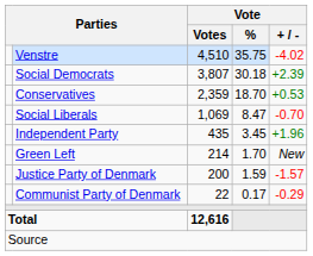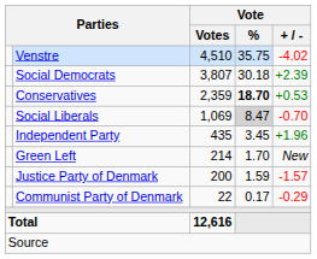Conservatives | Vote / %: normal -> bold
Social Liberals | Vote / %: no background -> lightgrey background
